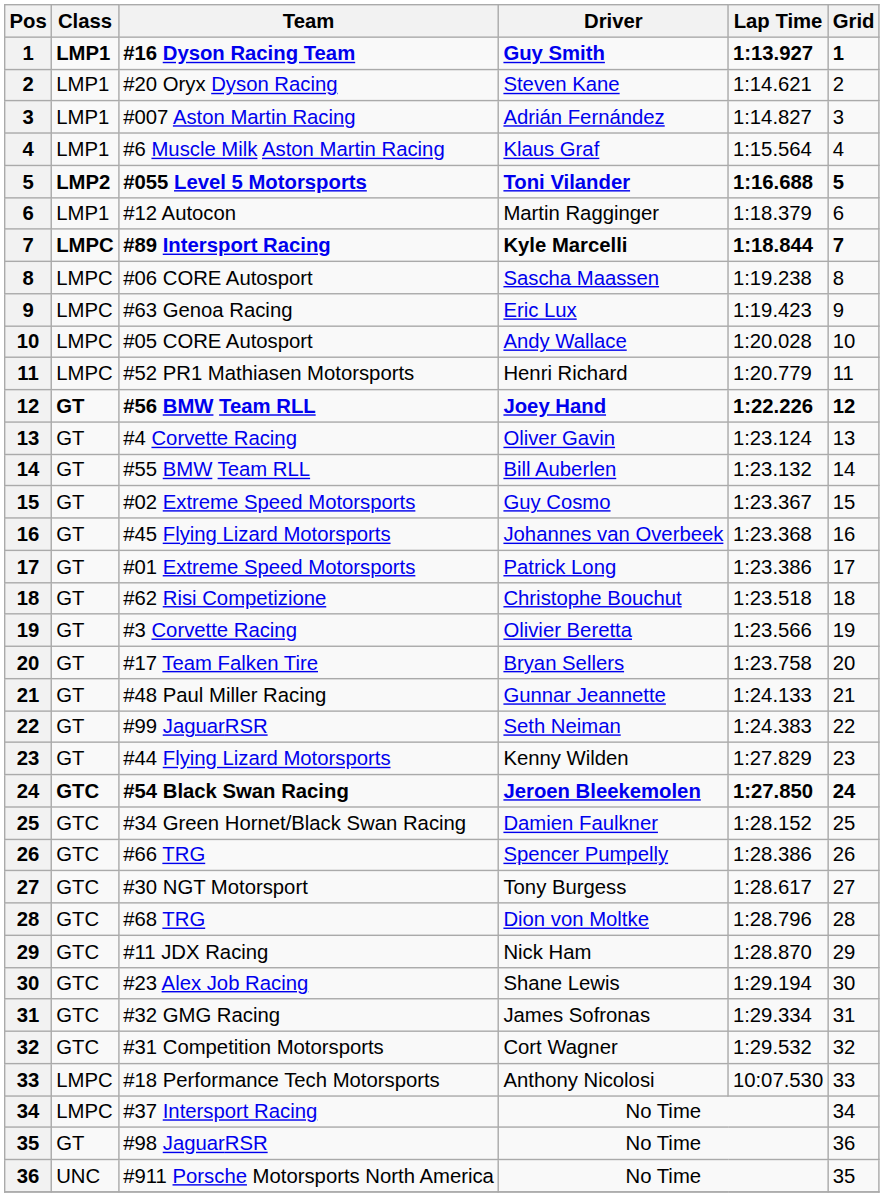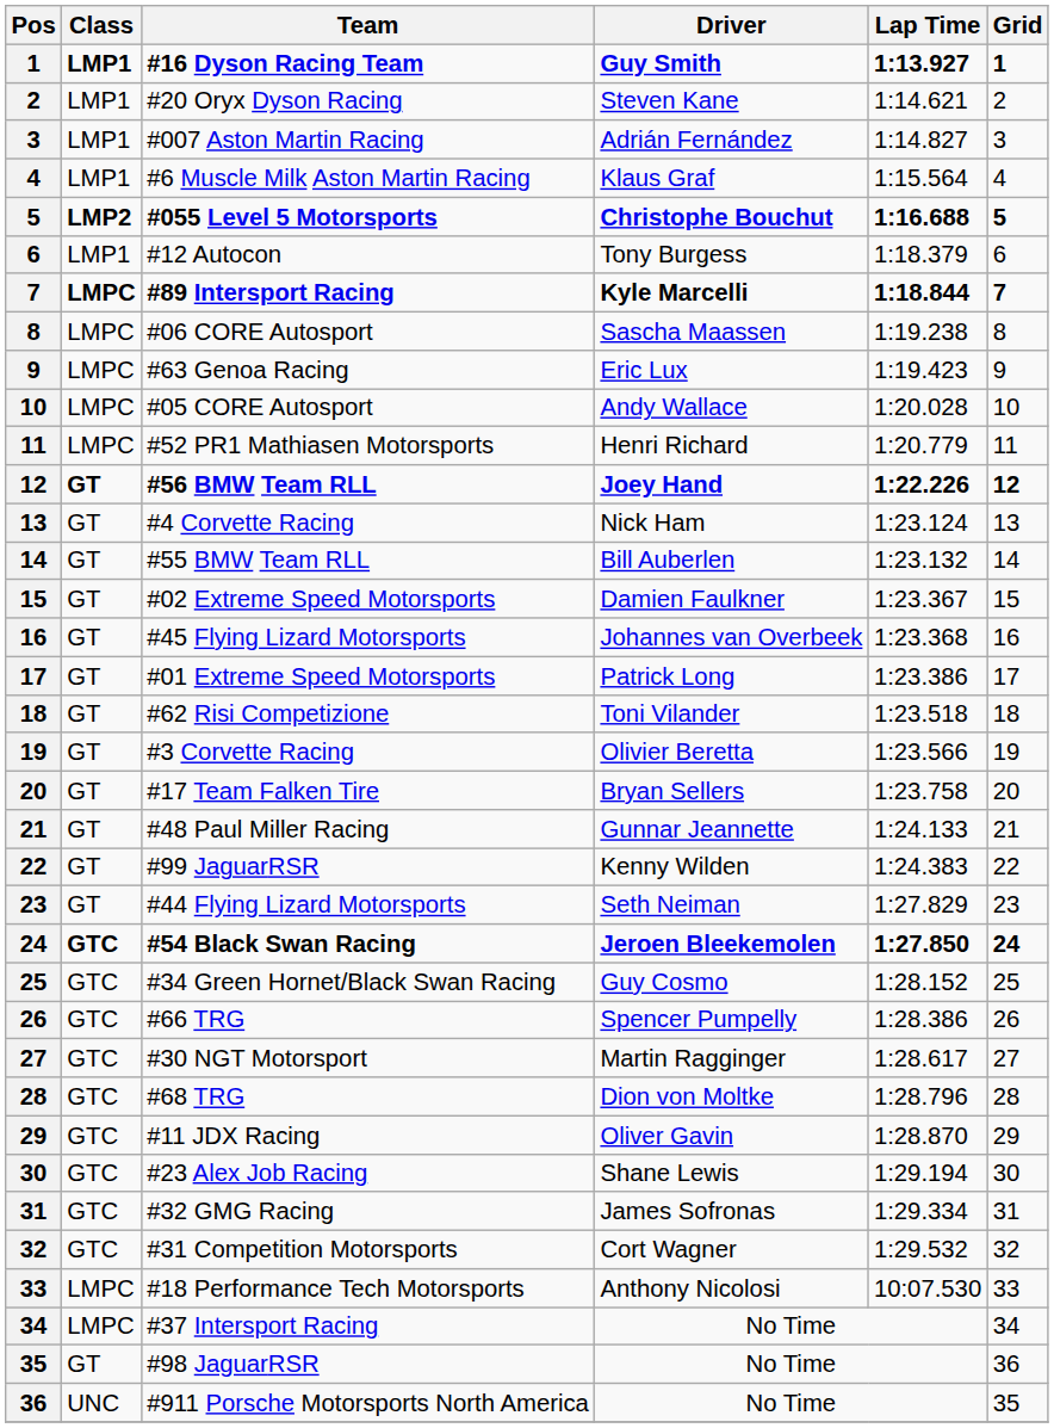#055 Level 5 Motorsports | Driver: Toni Vilander -> Christophe Bouchut
#12 Autocon | Driver: Martin Ragginger -> Tony Burgess
#4 Corvette Racing | Driver: Oliver Gavin -> Nick Ham
#02 Extreme Speed Motorsports | Driver: Guy Cosmo -> Damien Faulkner
#62 Risi Competizione | Driver: Christophe Bouchut -> Toni Vilander
#99 JaguarRSR | Driver: Seth Neiman -> Kenny Wilden
#44 Flying Lizard Motorsports | Driver: Kenny Wilden -> Seth Neiman
#34 Green Hornet/Black Swan Racing | Driver: Damien Faulkner -> Guy Cosmo
#30 NGT Motorsport | Driver: Tony Burgess -> Martin Ragginger
#11 JDX Racing | Driver: Nick Ham -> Oliver Gavin
